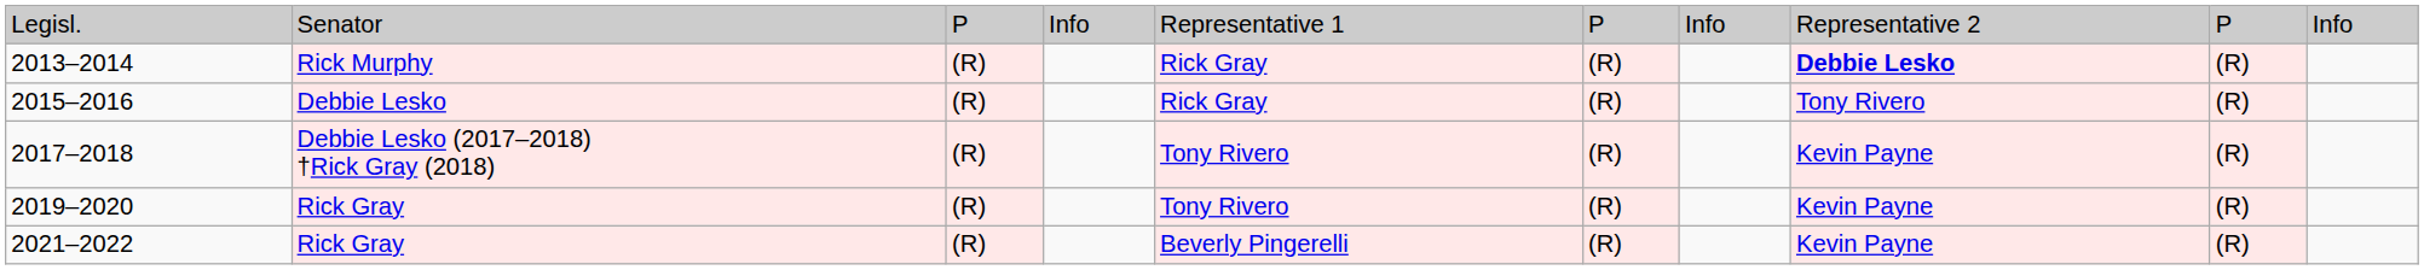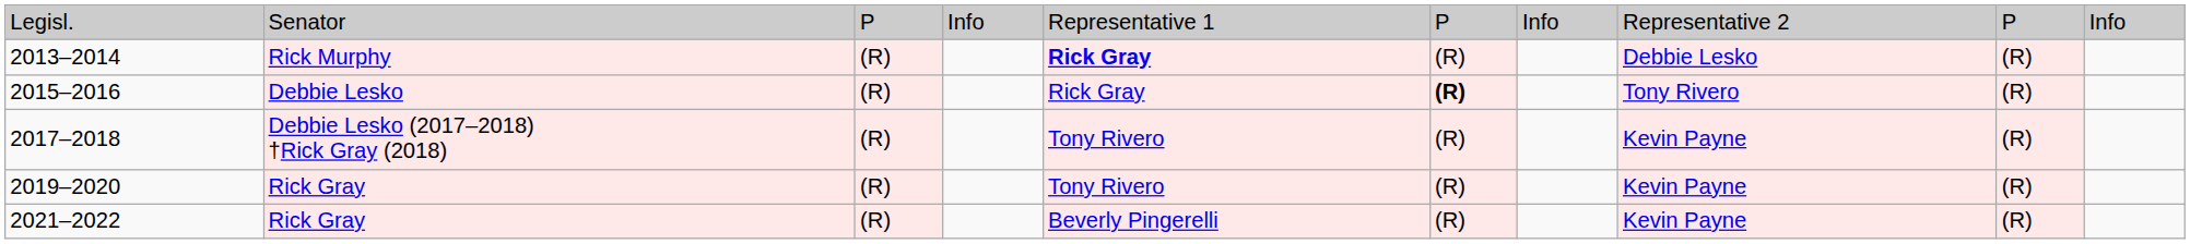2013–2014 | column 5: normal -> bold
2013–2014 | column 8: bold -> normal
2015–2016 | column 6: normal -> bold
